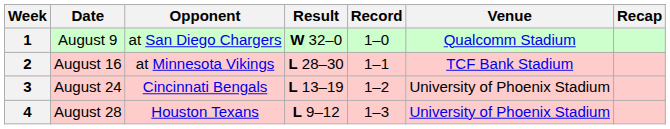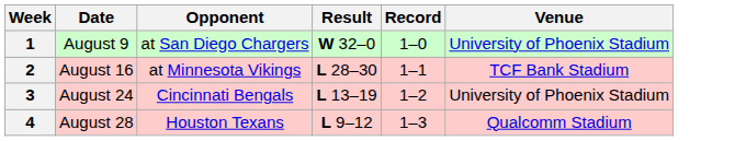- column: Recap
1 | Venue: Qualcomm Stadium -> University of Phoenix Stadium
4 | Venue: University of Phoenix Stadium -> Qualcomm Stadium
